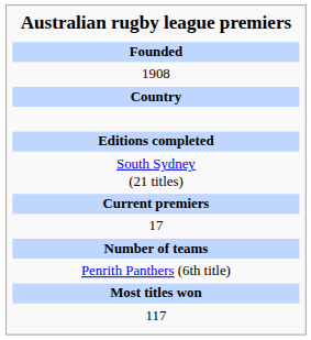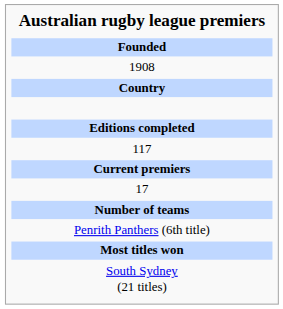row 6 | column 1: South Sydney (21 titles) -> 117
row 12 | column 1: 117 -> South Sydney (21 titles)
